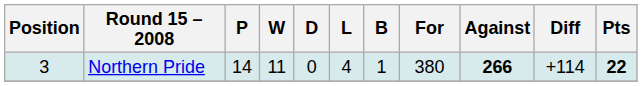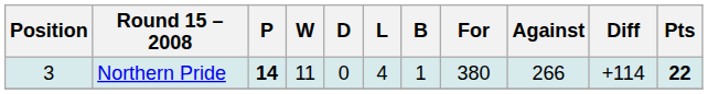Northern Pride | P: normal -> bold
Northern Pride | Against: bold -> normal
